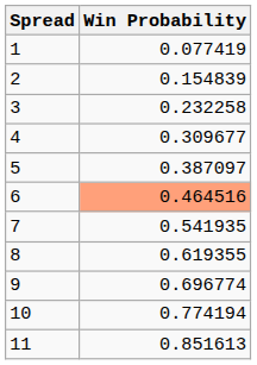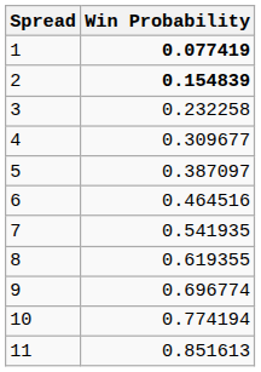1 | Win Probability: normal -> bold
2 | Win Probability: normal -> bold
6 | Win Probability: lightsalmon background -> no background
